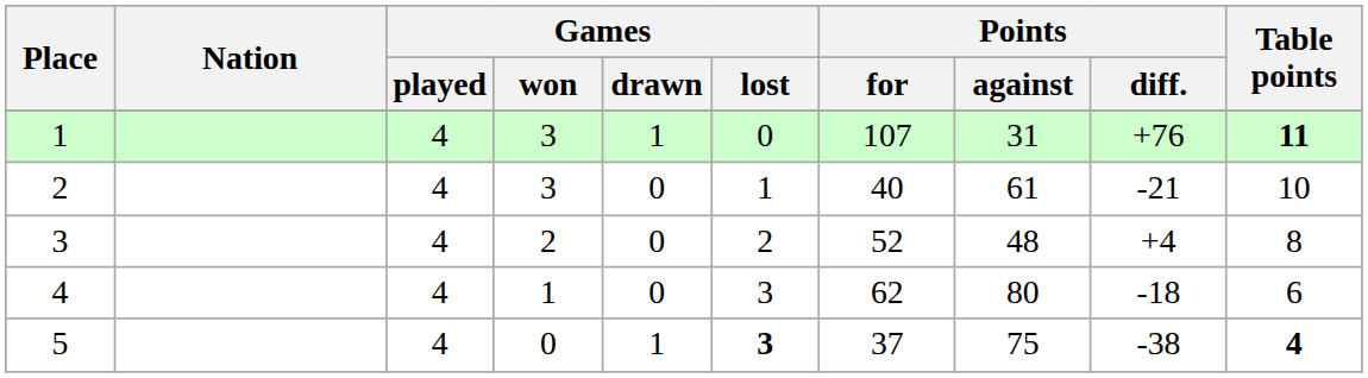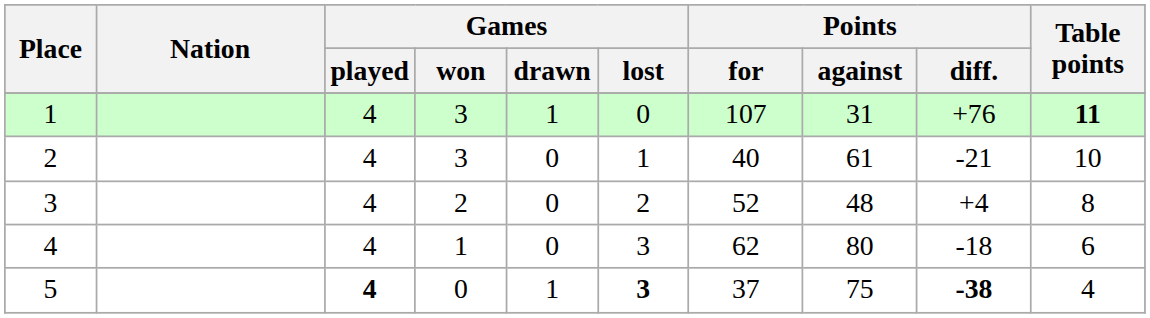5 | Games / played: normal -> bold
5 | Points / diff.: normal -> bold
5 | Table points: bold -> normal
